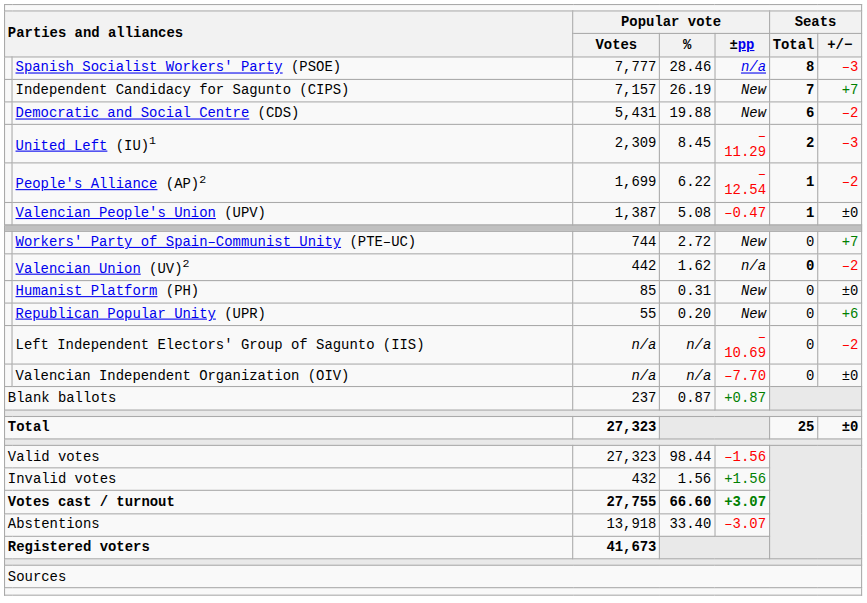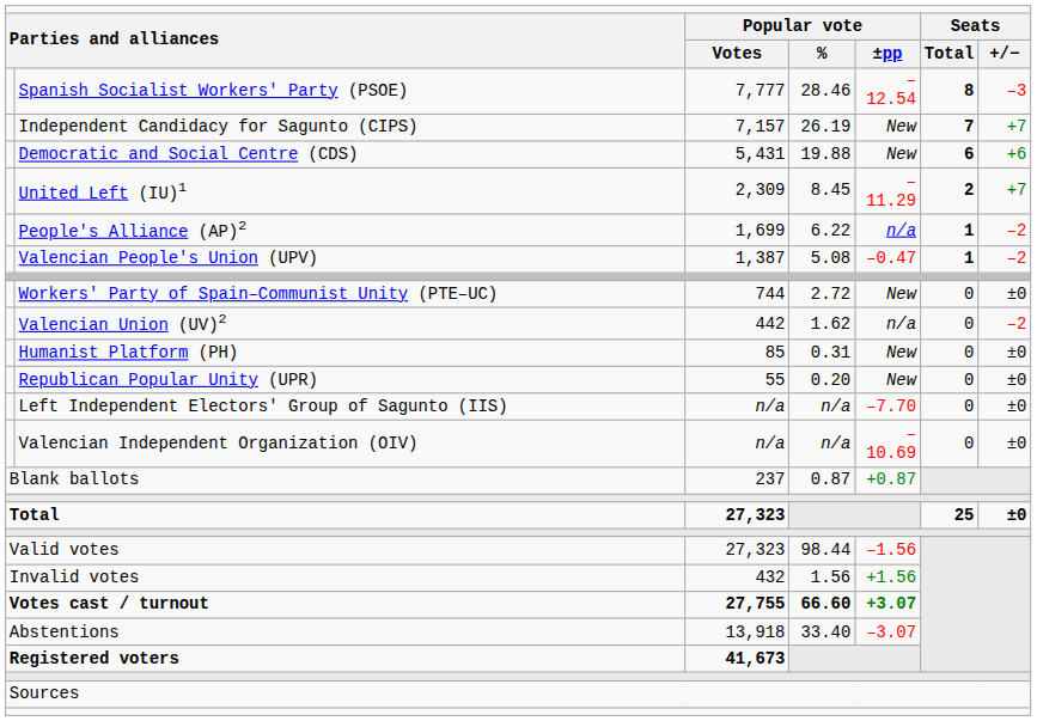Spanish Socialist Workers' Party (PSOE) | column 5: n/a -> –12.54
Democratic and Social Centre (CDS) | column 7: –2 -> +6
United Left (IU)1 | column 7: –3 -> +7
People's Alliance (AP)2 | column 5: –12.54 -> n/a
Valencian People's Union (UPV) | column 7: ±0 -> –2
Workers' Party of Spain–Communist Unity (PTE–UC) | column 7: +7 -> ±0
Valencian Union (UV)2 | column 6: bold -> normal
Republican Popular Unity (UPR) | column 7: +6 -> ±0
Left Independent Electors' Group of Sagunto (IIS) | column 5: –10.69 -> –7.70
Left Independent Electors' Group of Sagunto (IIS) | column 7: –2 -> ±0
Valencian Independent Organization (OIV) | column 5: –7.70 -> –10.69
